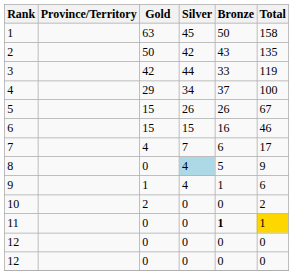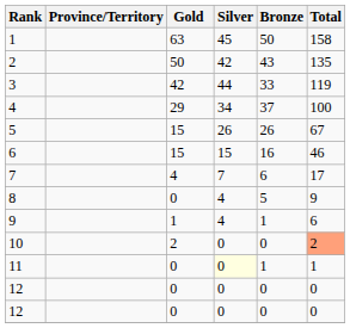8 | Silver: lightblue background -> no background
10 | Total: no background -> lightsalmon background
11 | Silver: no background -> lightyellow background
11 | Bronze: bold -> normal
11 | Total: gold background -> no background
